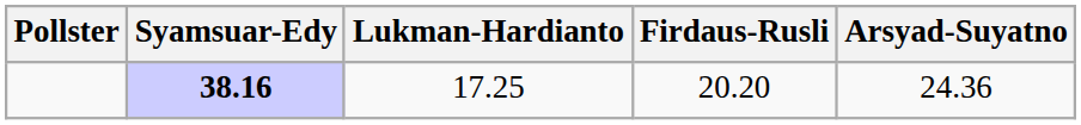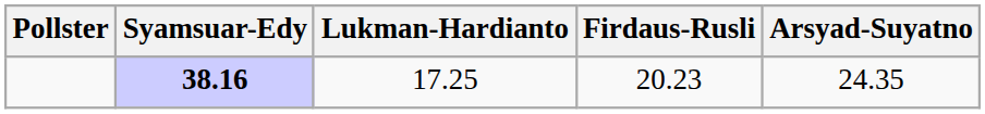row 2 | Firdaus-Rusli: 20.20 -> 20.23
row 2 | Arsyad-Suyatno: 24.36 -> 24.35
